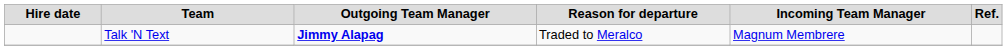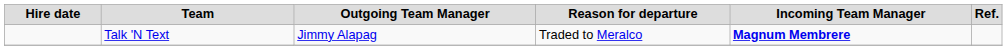Talk 'N Text | Outgoing Team Manager: bold -> normal
Talk 'N Text | Incoming Team Manager: normal -> bold
